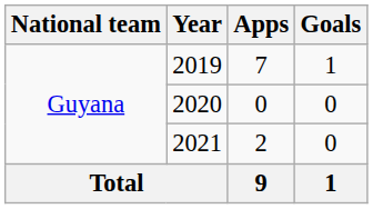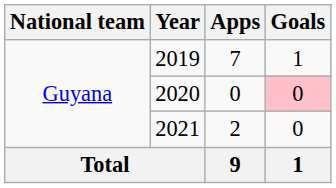2020 | Goals: no background -> pink background
